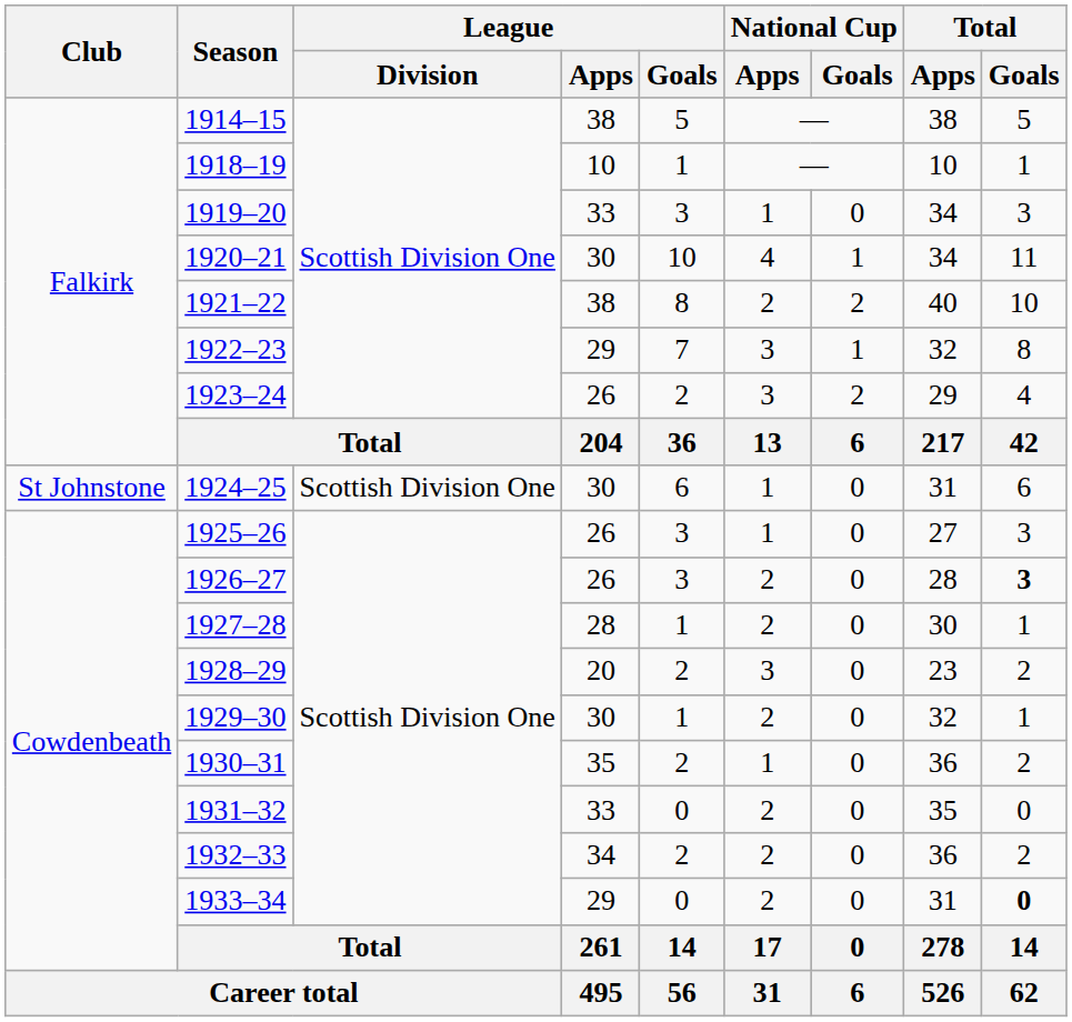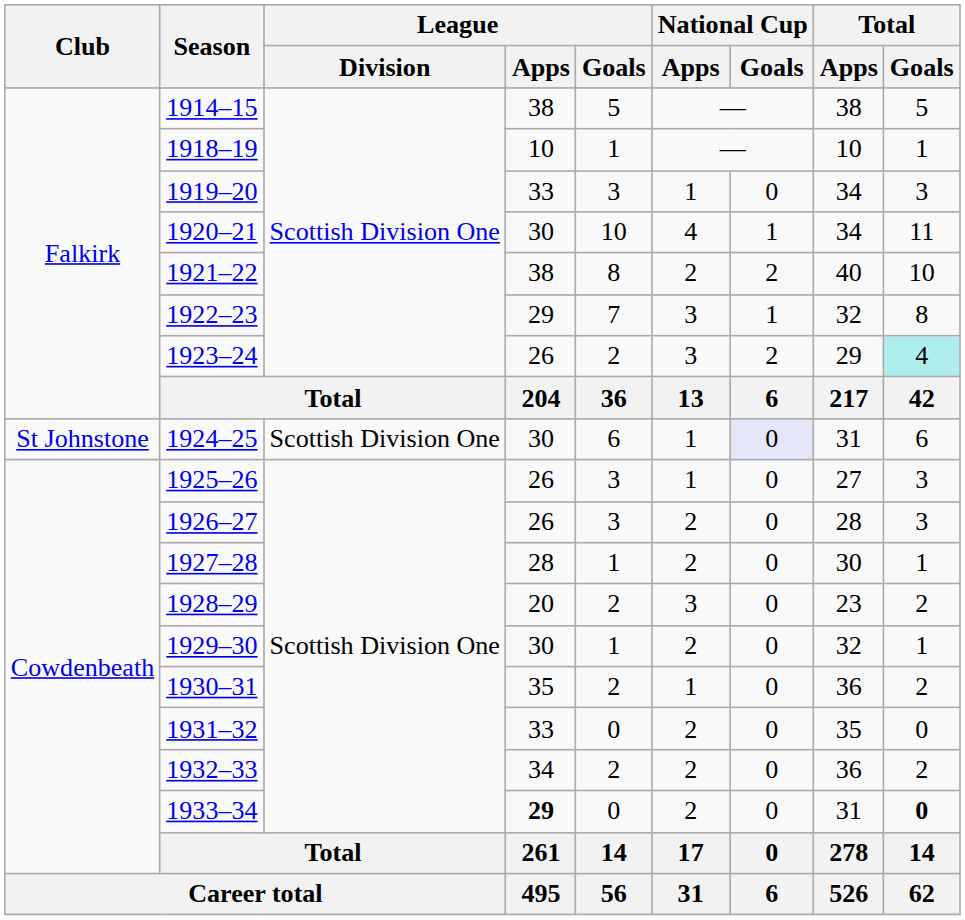1923–24 | Total / Goals: no background -> paleturquoise background
1924–25 | National Cup / Goals: no background -> lavender background
1926–27 | Total / Goals: bold -> normal
1933–34 | League / Apps: normal -> bold
